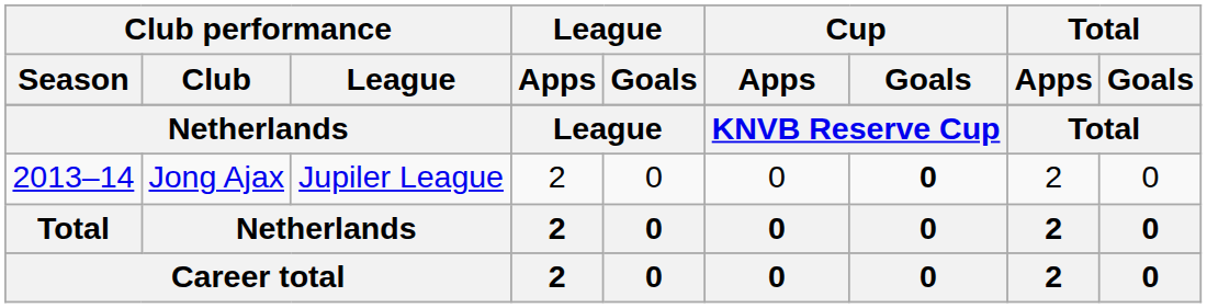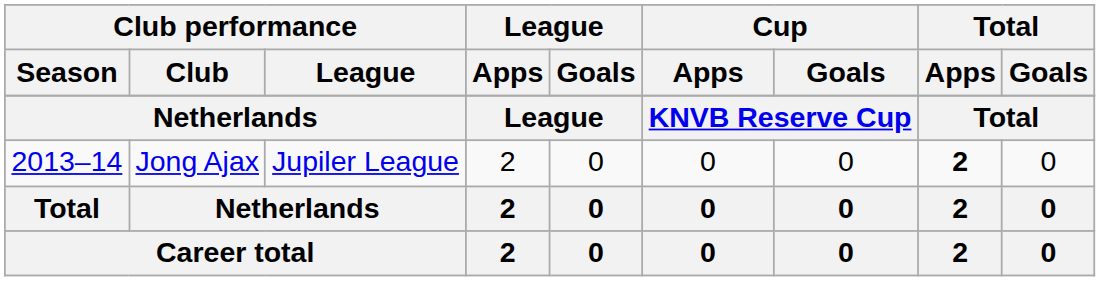Jong Ajax | Cup / Goals: bold -> normal
Jong Ajax | Total / Apps: normal -> bold
